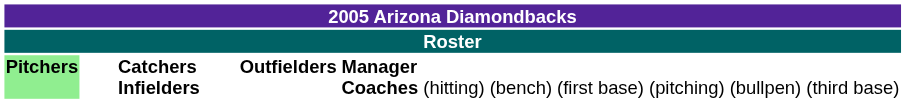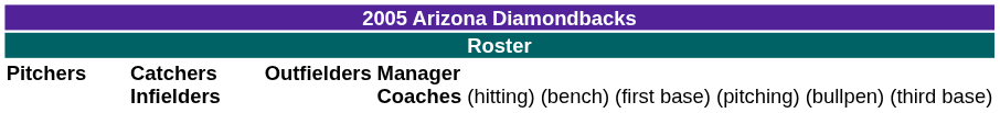Pitchers | column 1: lightgreen background -> no background
